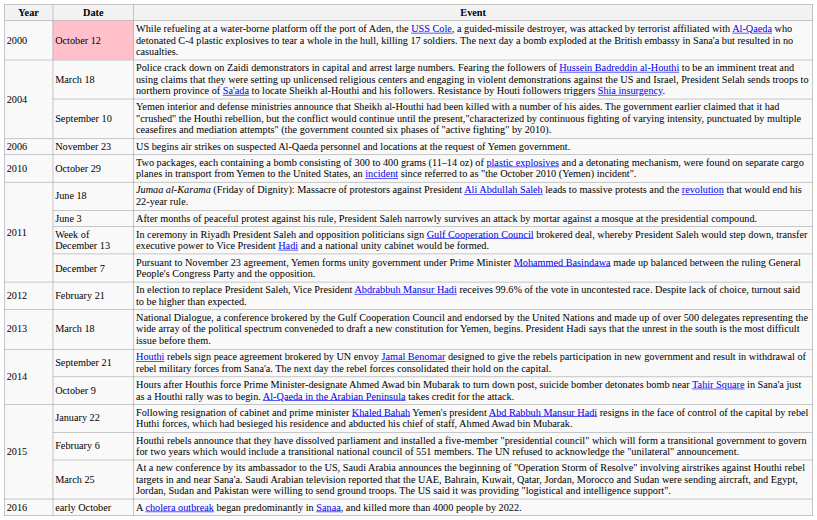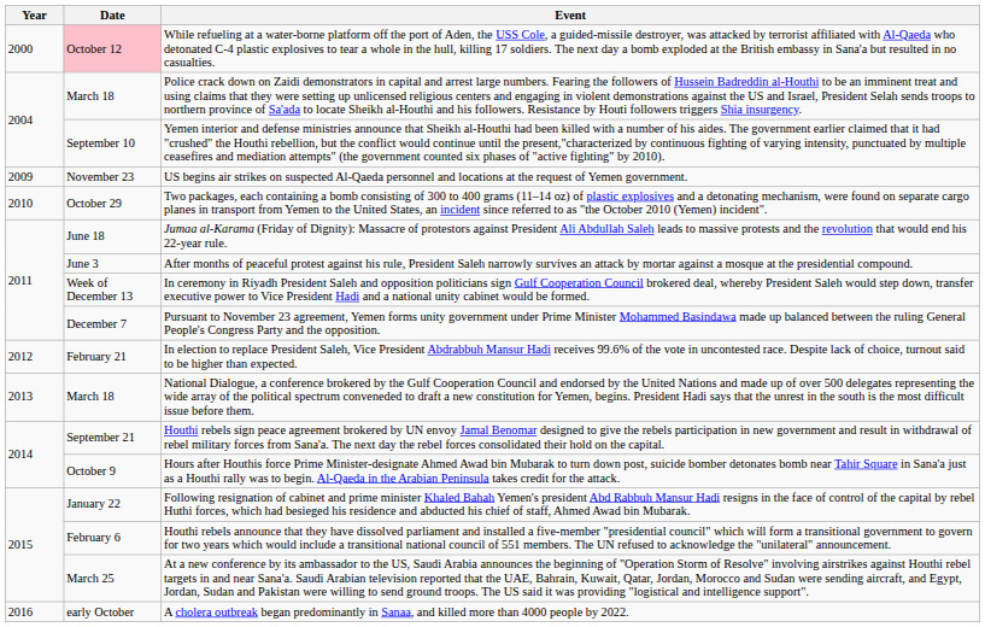row 5 | Year: 2006 -> 2009
